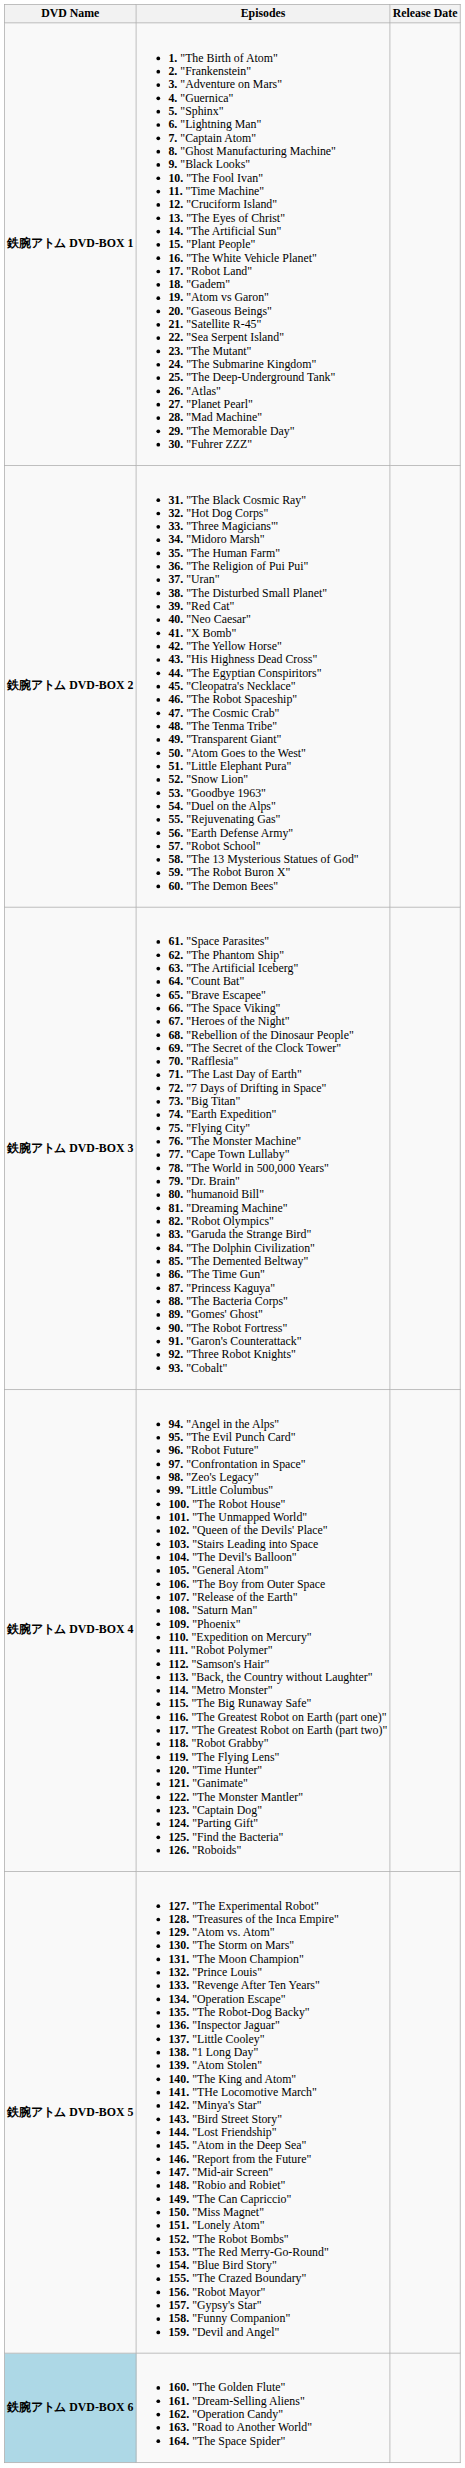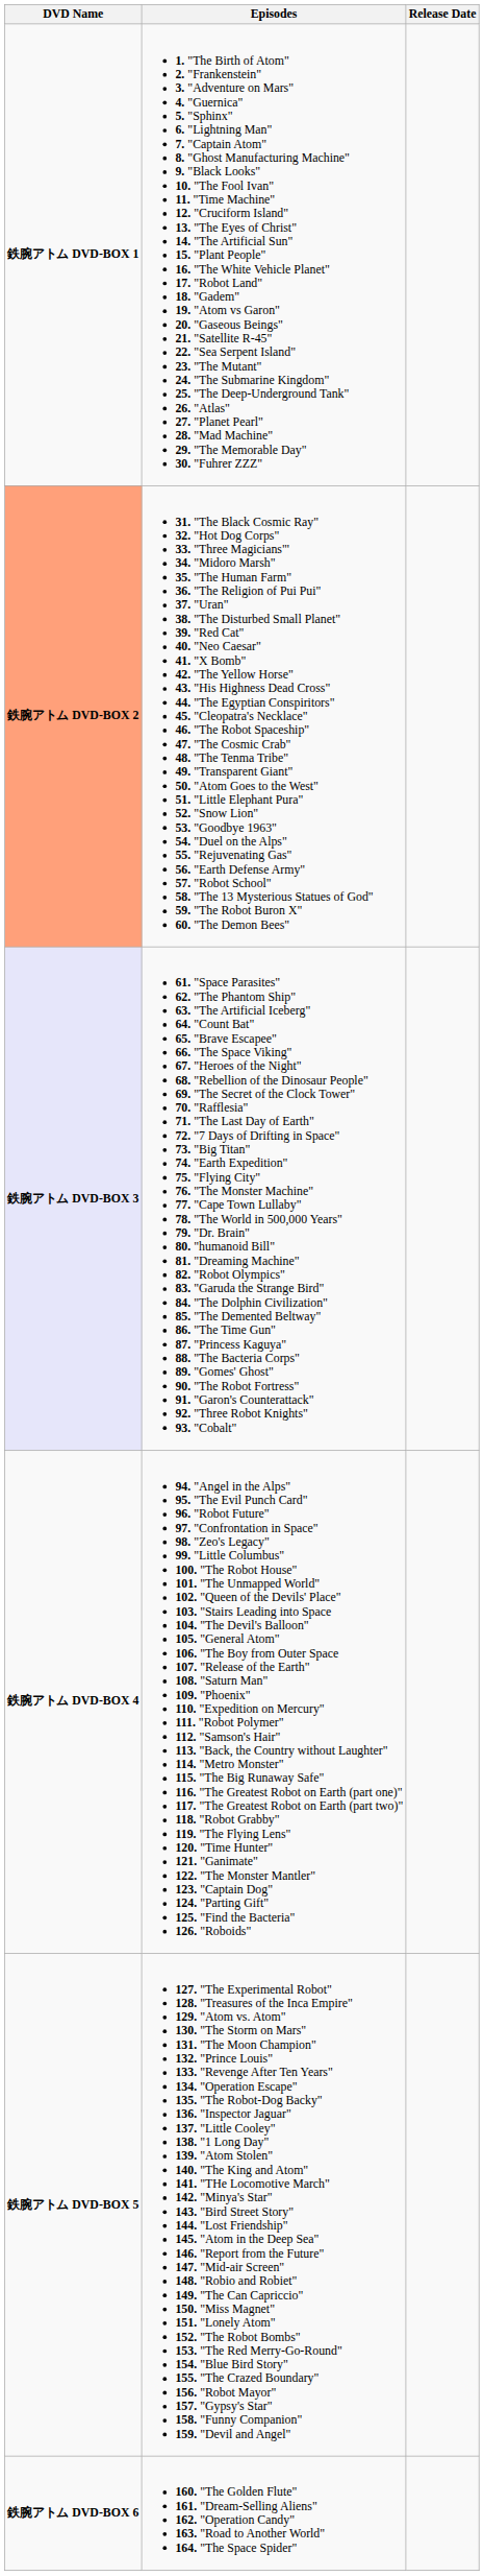鉄腕アトム DVD-BOX 2 | DVD Name: no background -> lightsalmon background
鉄腕アトム DVD-BOX 3 | DVD Name: no background -> lavender background
鉄腕アトム DVD-BOX 6 | DVD Name: lightblue background -> no background
